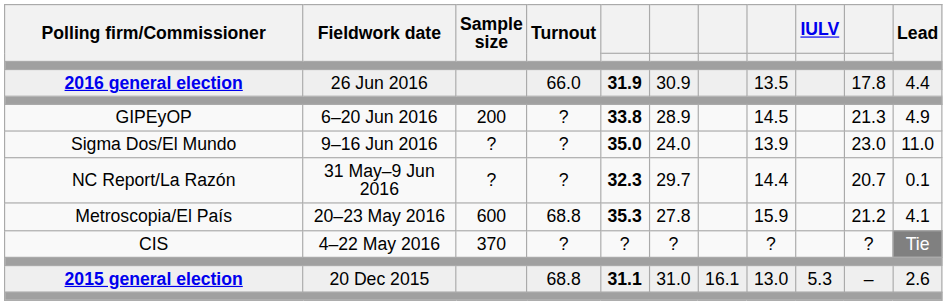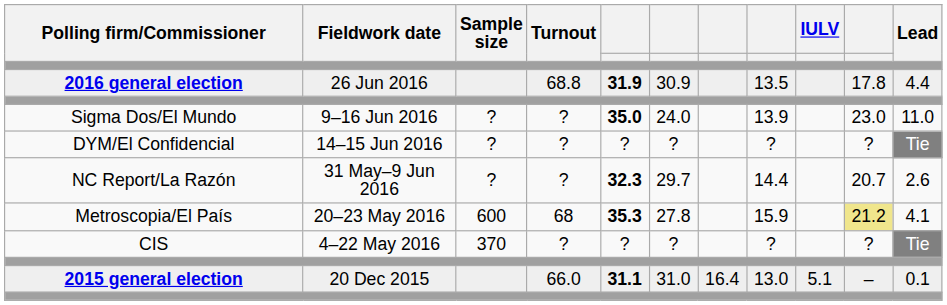2016 general election | Turnout: 66.0 -> 68.8
- row: GIPEyOP | 6–20 Jun 2016 | 200 | ? | 33.8 | 28.9 | 14.5 | 21.3 | 4.9
+ row: DYM/El Confidencial | 14–15 Jun 2016 | ? | ? | ? | ? | ? | ? | Tie
NC Report/La Razón | Lead: 0.1 -> 2.6
Metroscopia/El País | Turnout: 68.8 -> 68
Metroscopia/El País | column 10: no background -> khaki background
2015 general election | Turnout: 68.8 -> 66.0
2015 general election | column 7: 16.1 -> 16.4
2015 general election | IULV: 5.3 -> 5.1
2015 general election | Lead: 2.6 -> 0.1
